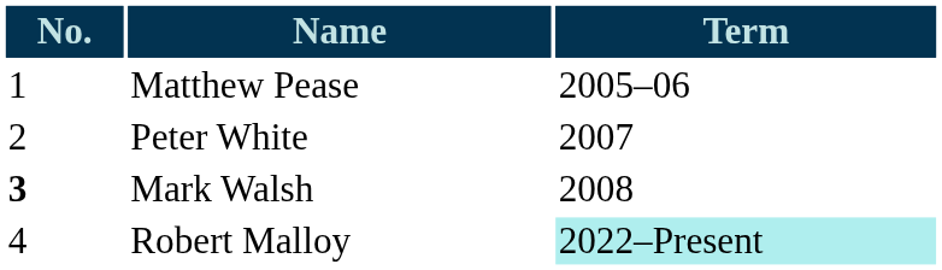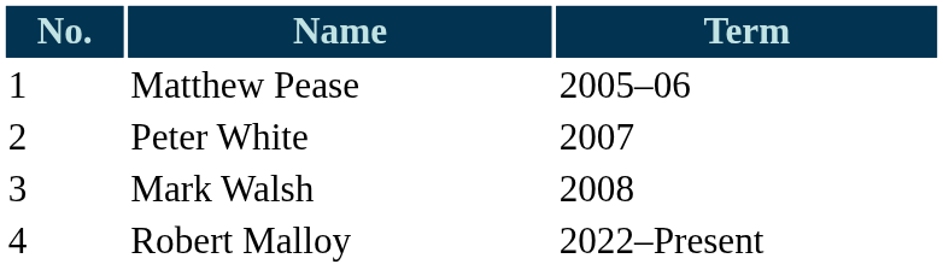Mark Walsh | No.: bold -> normal
Robert Malloy | Term: paleturquoise background -> no background
